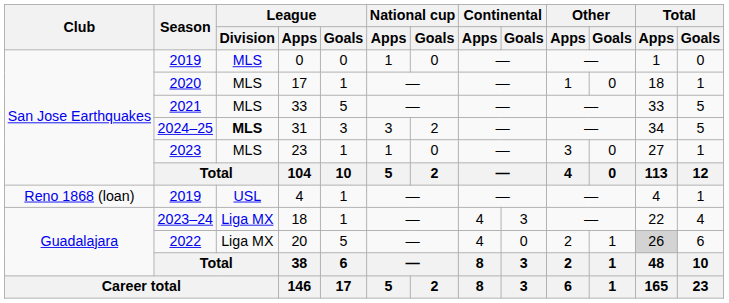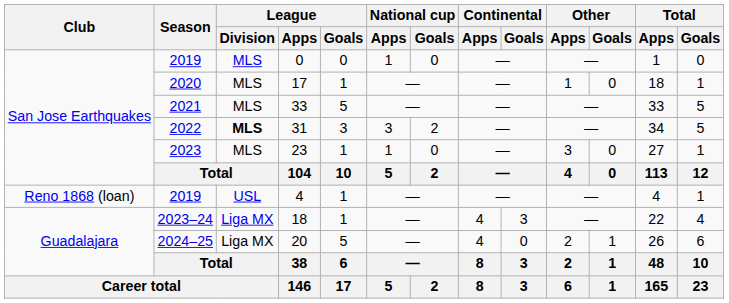31 | Season: 2024–25 -> 2022
20 | Season: 2022 -> 2024–25
20 | Total / Apps: lightgrey background -> no background
